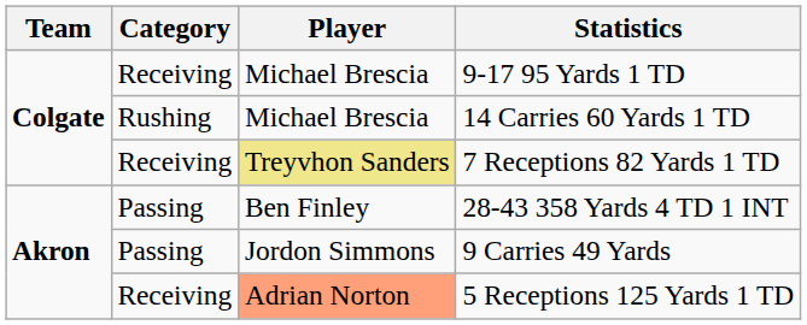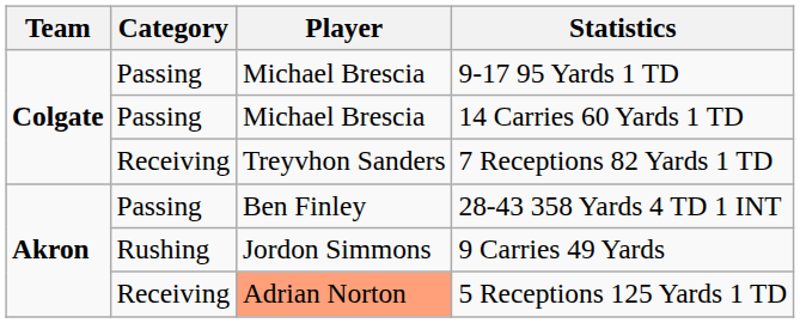9-17 95 Yards 1 TD | Category: Receiving -> Passing
14 Carries 60 Yards 1 TD | Category: Rushing -> Passing
7 Receptions 82 Yards 1 TD | Player: khaki background -> no background
9 Carries 49 Yards | Category: Passing -> Rushing
